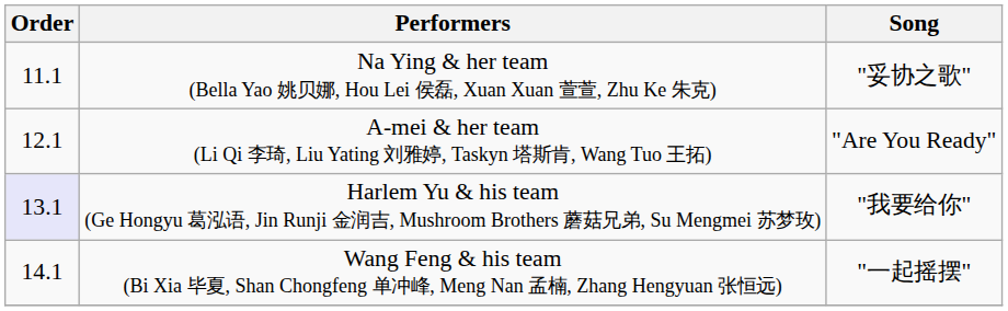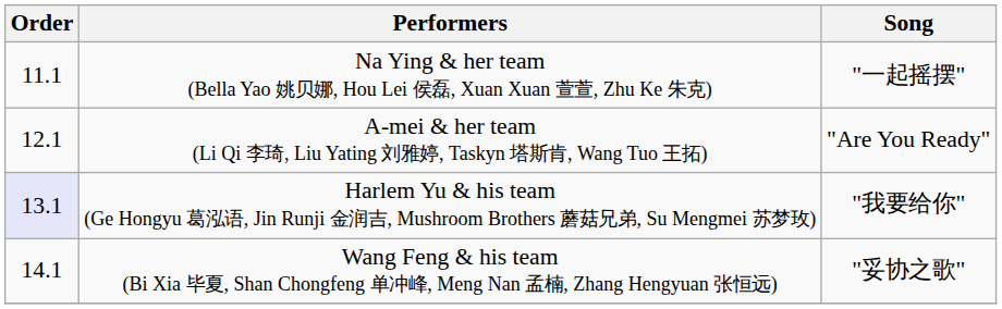row 2 | Song: "妥协之歌" -> "一起摇摆"
row 5 | Song: "一起摇摆" -> "妥协之歌"
